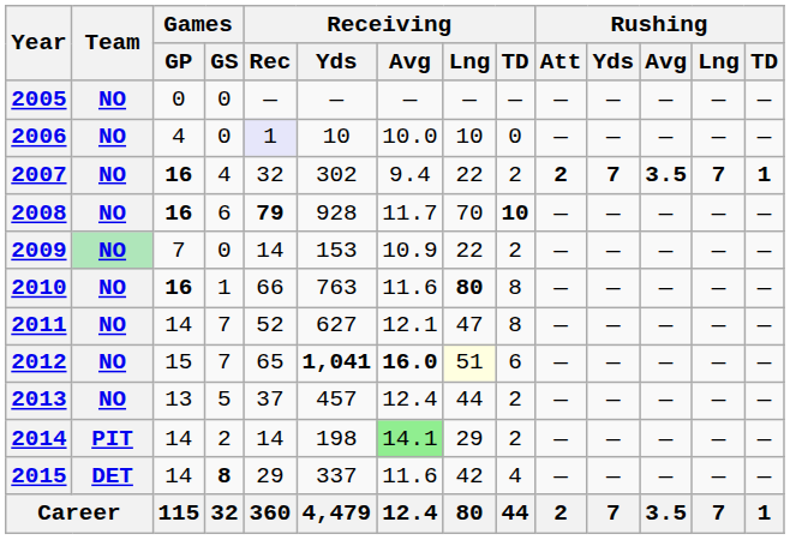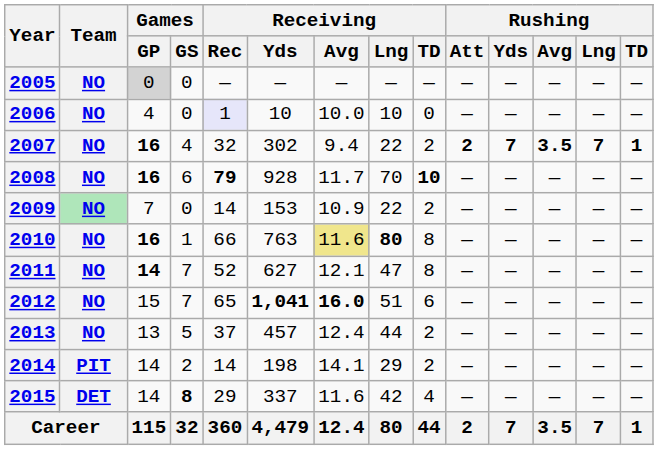2005 | Games / GP: no background -> lightgrey background
2010 | Receiving / Avg: no background -> khaki background
2011 | Games / GP: normal -> bold
2012 | Receiving / Lng: lightyellow background -> no background
2014 | Receiving / Avg: lightgreen background -> no background
